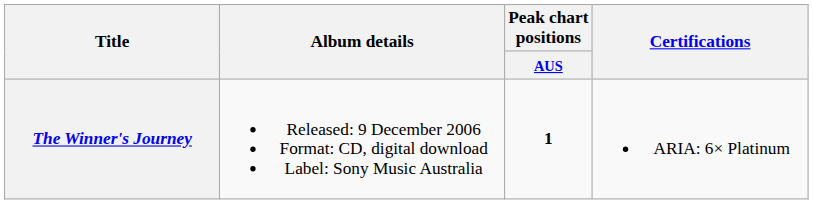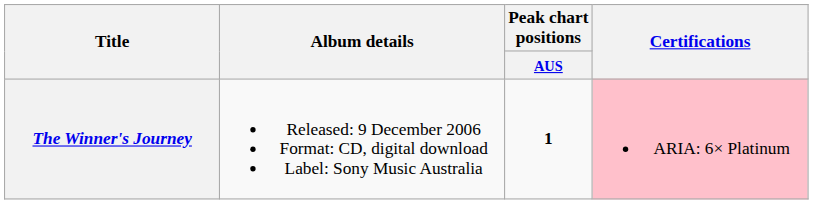The Winner's Journey | Certifications: no background -> pink background
